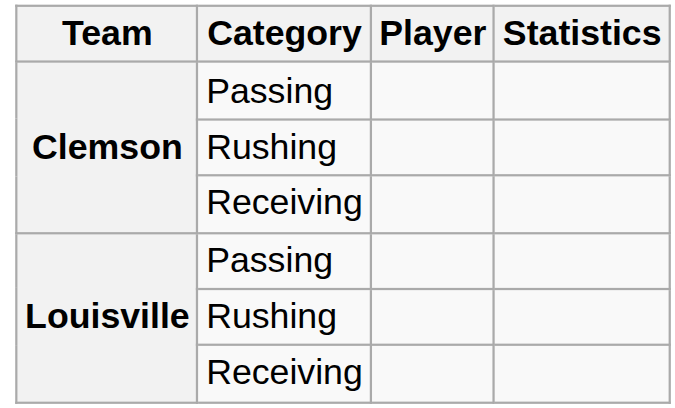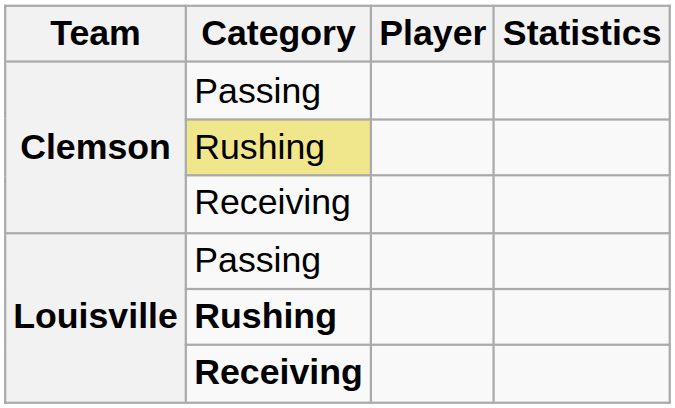Clemson / Rushing | Category: no background -> khaki background
Louisville / Rushing | Category: normal -> bold
Louisville / Receiving | Category: normal -> bold
